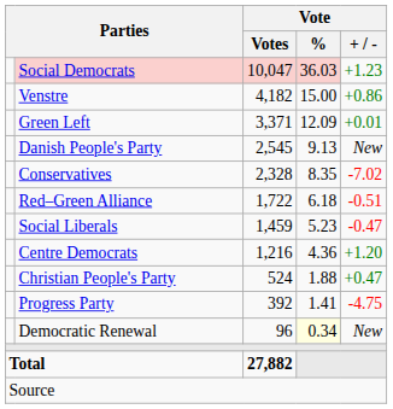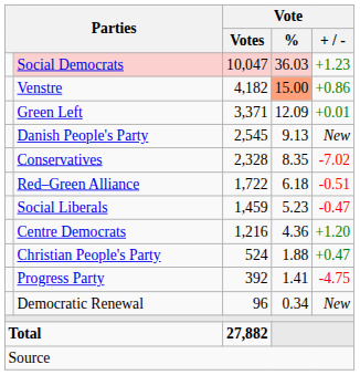Venstre | Vote / %: no background -> lightsalmon background
Democratic Renewal | Vote / %: lightyellow background -> no background
